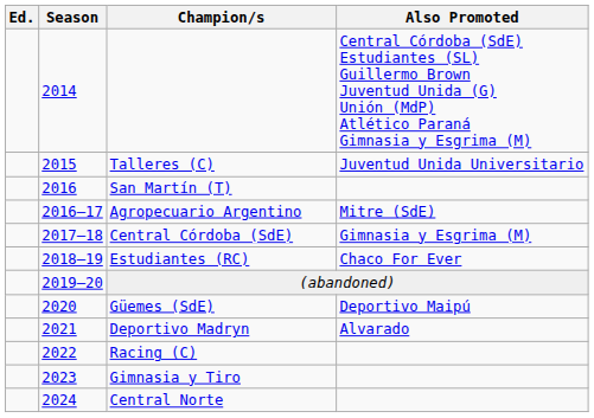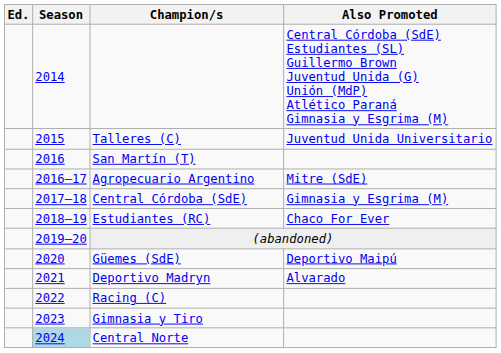Central Norte | Season: no background -> lightblue background
